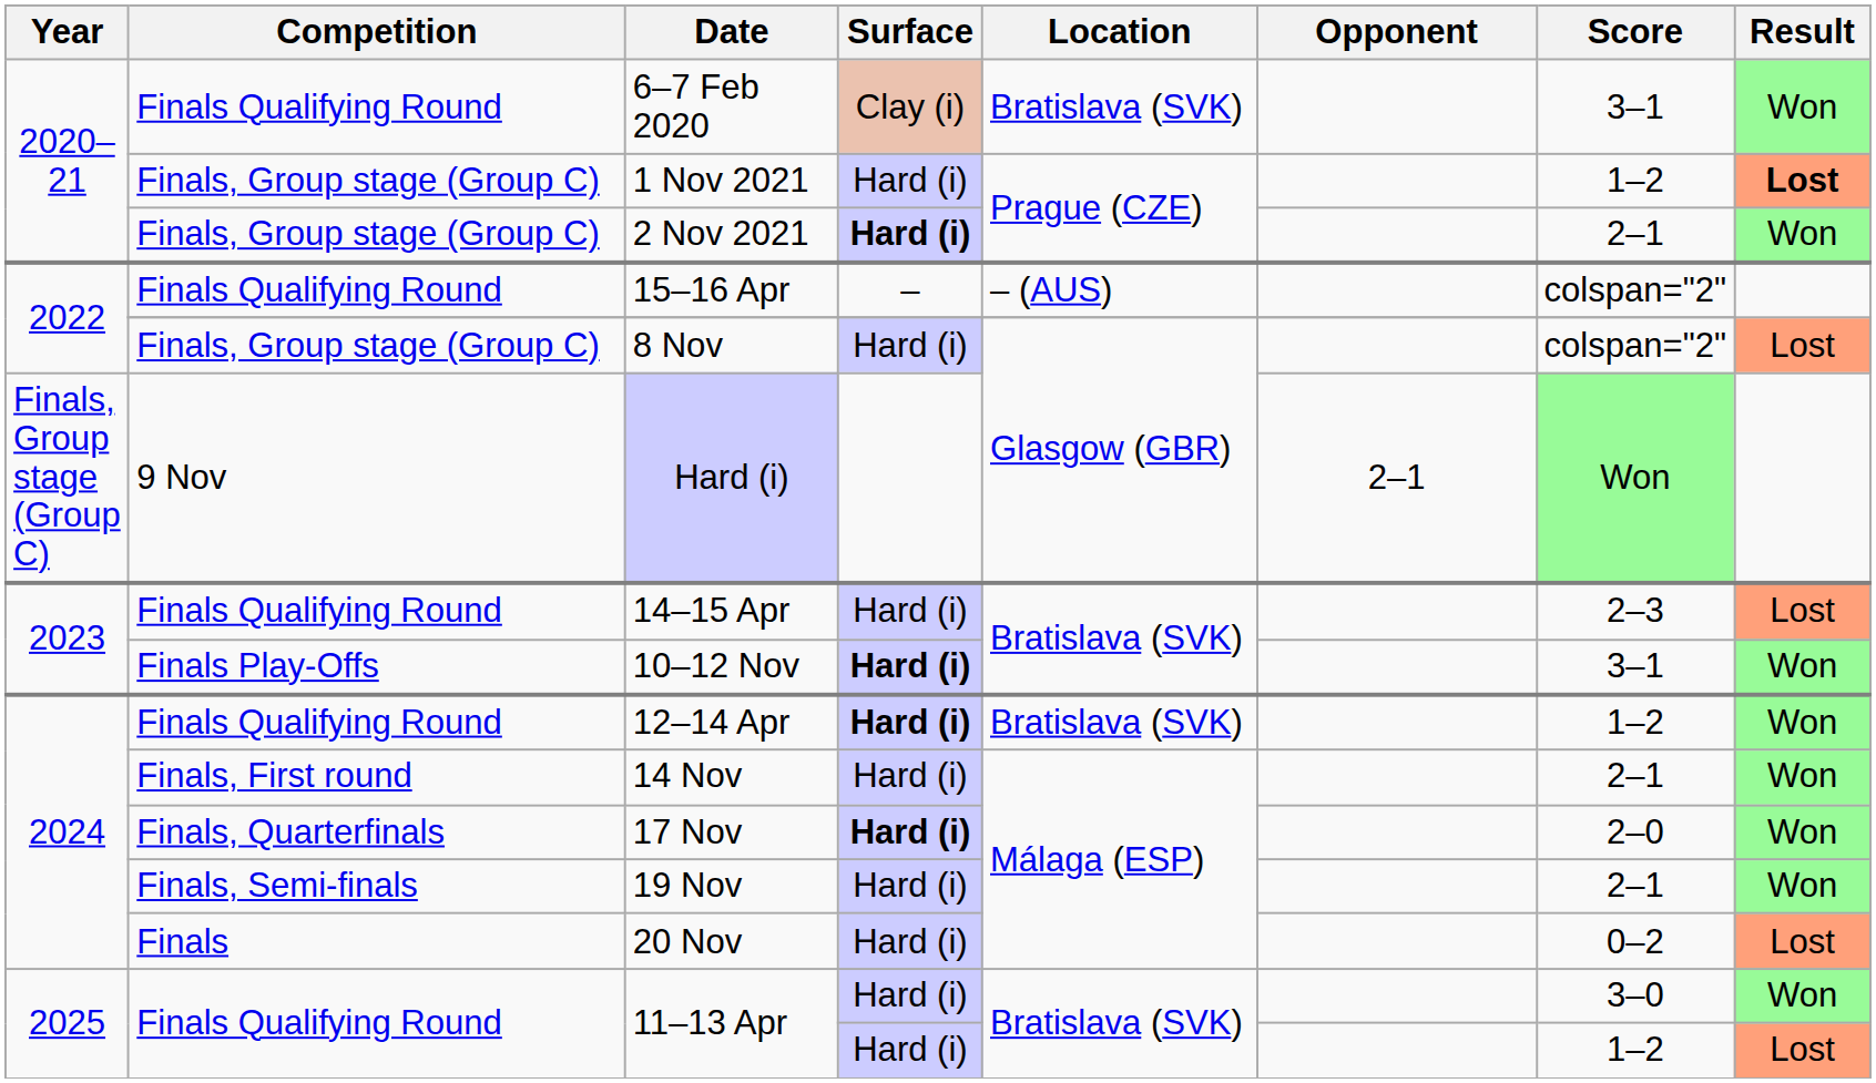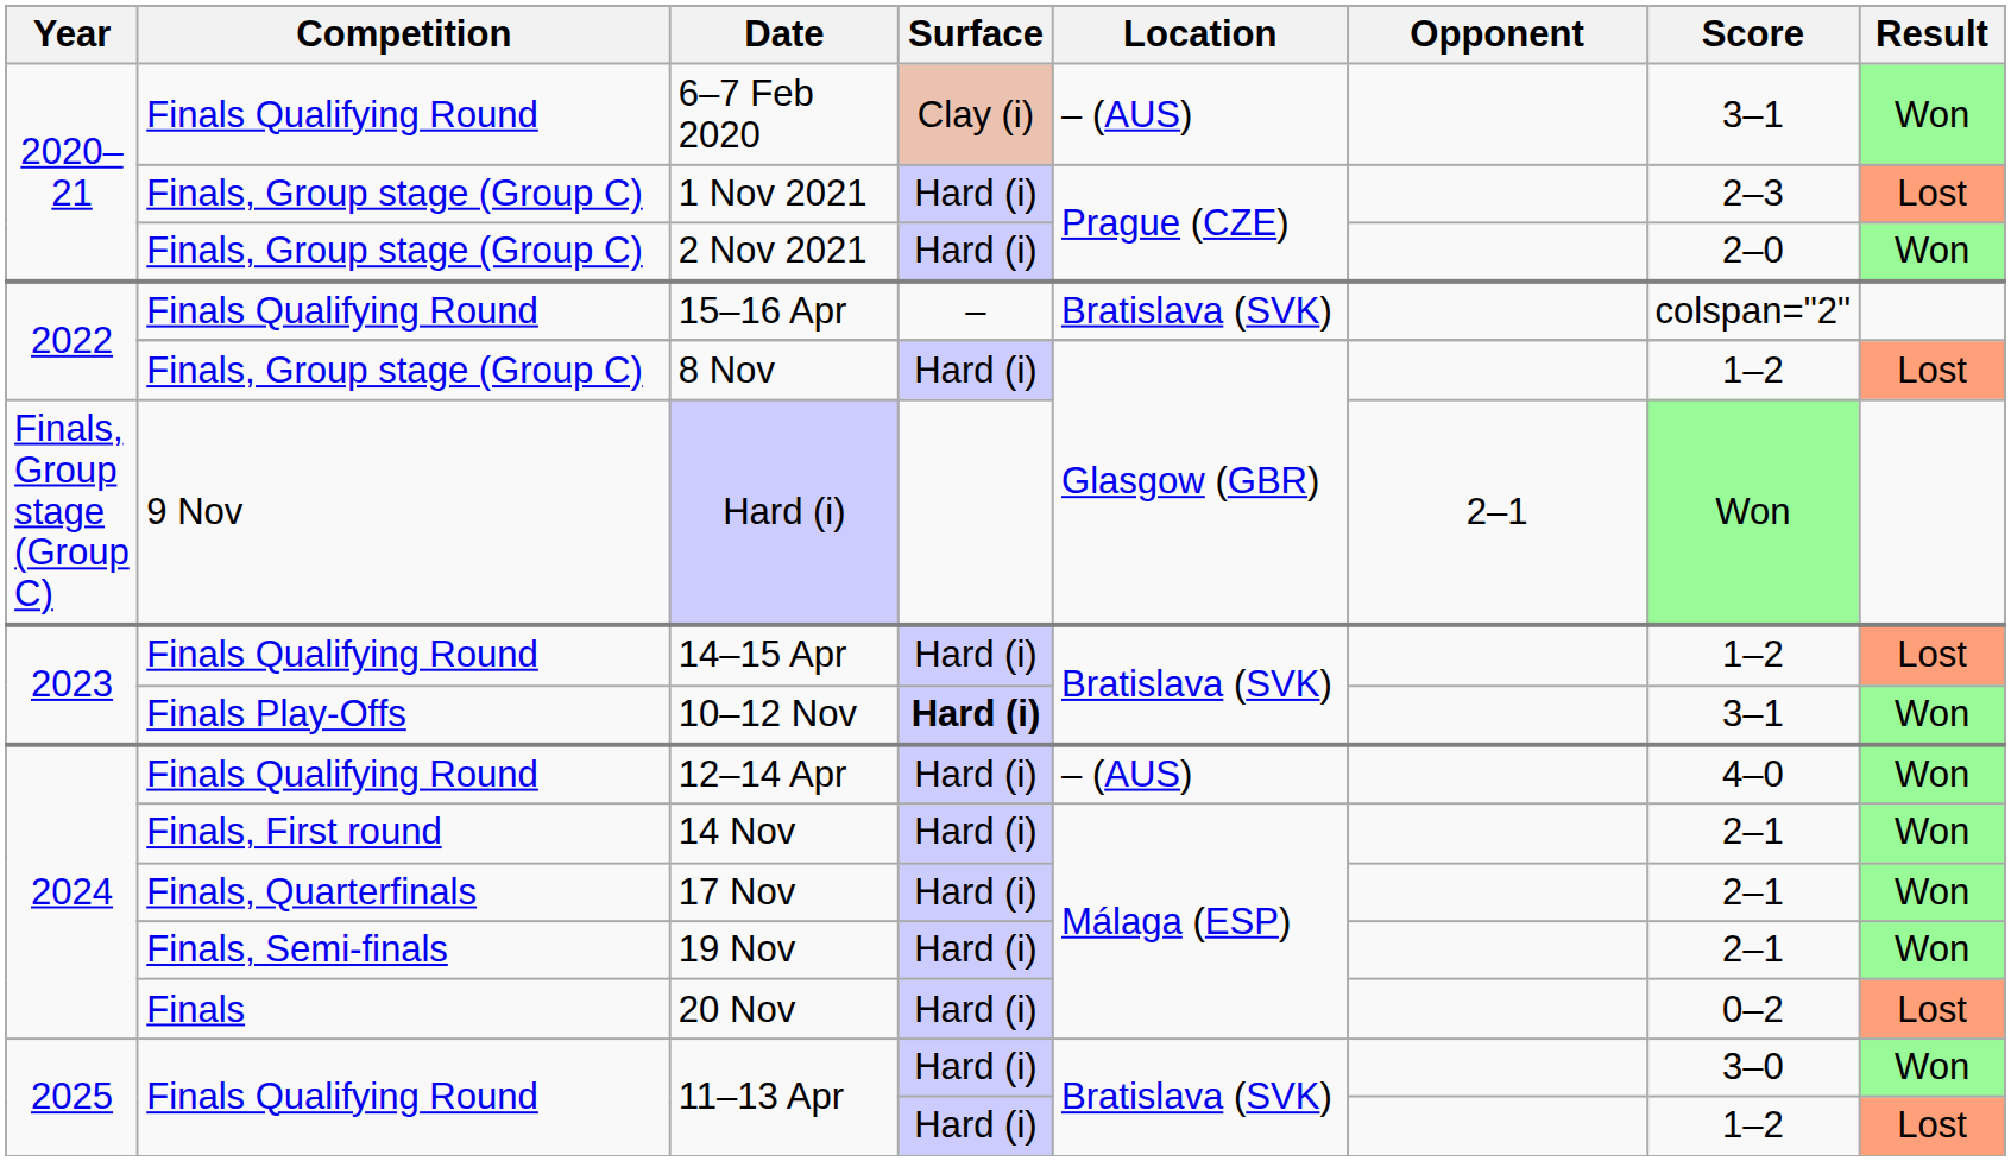6–7 Feb 2020 | Location: Bratislava (SVK) -> – (AUS)
1 Nov 2021 | Score: 1–2 -> 2–3
1 Nov 2021 | Result: bold -> normal
2 Nov 2021 | Surface: bold -> normal
2 Nov 2021 | Score: 2–1 -> 2–0
15–16 Apr | Location: – (AUS) -> Bratislava (SVK)
8 Nov | Score: colspan="2" -> 1–2
14–15 Apr | Score: 2–3 -> 1–2
12–14 Apr | Surface: bold -> normal
12–14 Apr | Location: Bratislava (SVK) -> – (AUS)
12–14 Apr | Score: 1–2 -> 4–0
17 Nov | Surface: bold -> normal
17 Nov | Score: 2–0 -> 2–1
